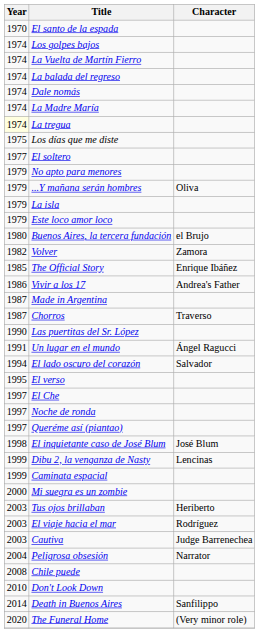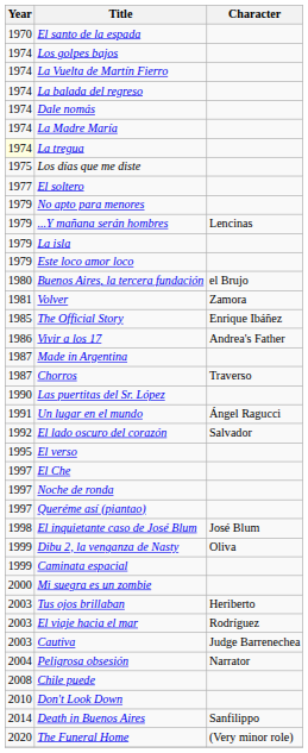...Y mañana serán hombres | Character: Oliva -> Lencinas
Volver | Year: 1982 -> 1981
El lado oscuro del corazón | Year: 1994 -> 1992
Dibu 2, la venganza de Nasty | Character: Lencinas -> Oliva
